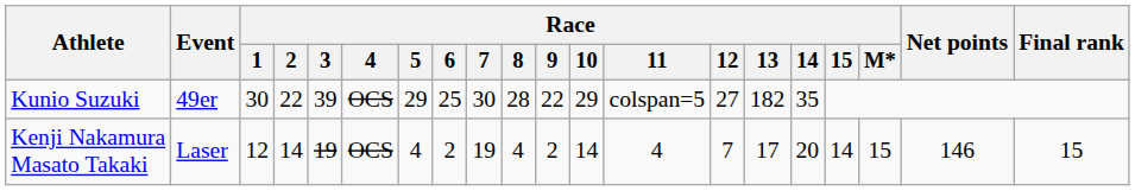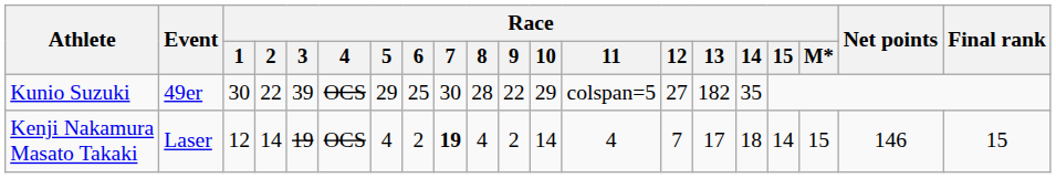Kenji Nakamura Masato Takaki | Race / 7: normal -> bold
Kenji Nakamura Masato Takaki | Race / 14: 20 -> 18
